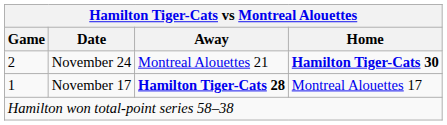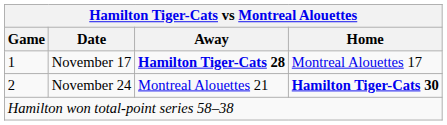rows swapped: November 17 <-> November 24
